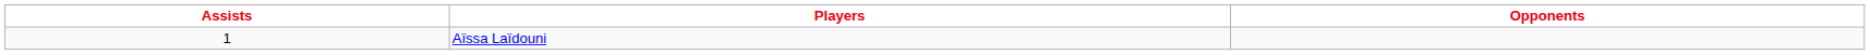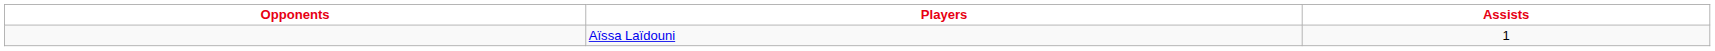columns swapped: Assists <-> Opponents
